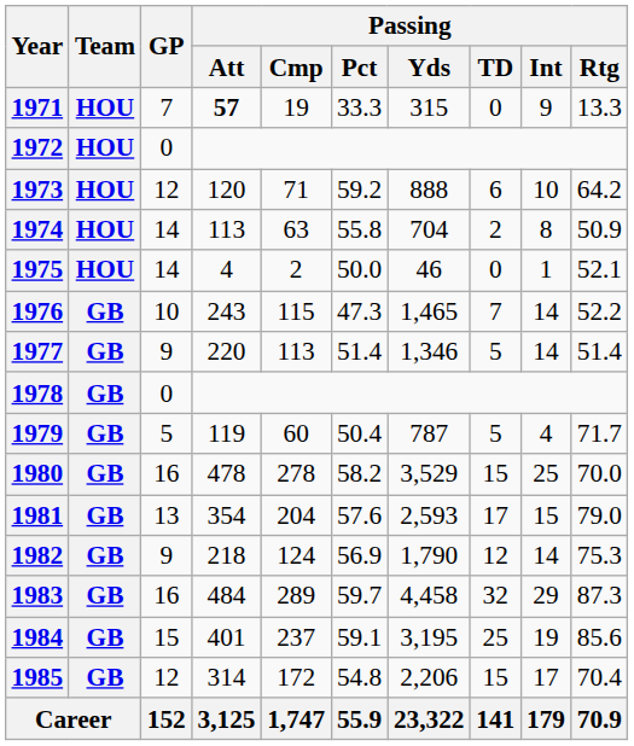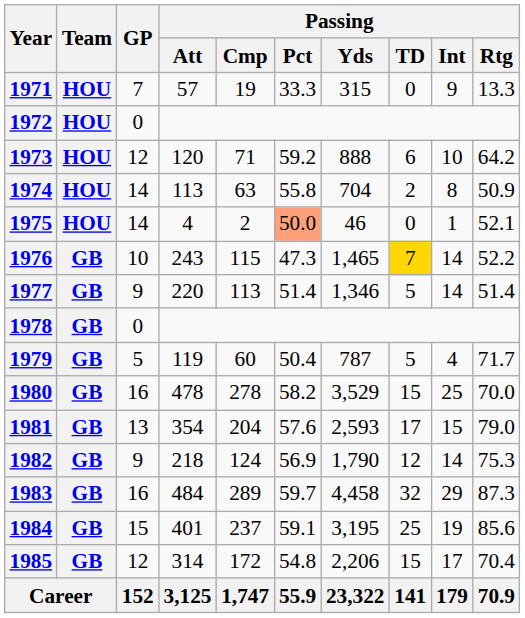1971 | Passing / Att: bold -> normal
1975 | Passing / Pct: no background -> lightsalmon background
1976 | Passing / TD: no background -> gold background
